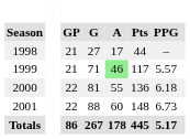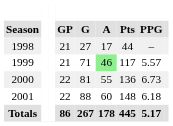2000 | PPG: 6.18 -> 6.73
2001 | PPG: 6.73 -> 6.18
